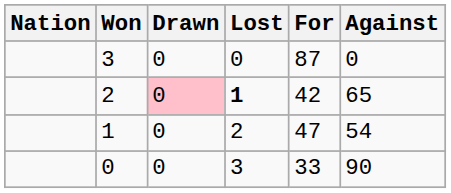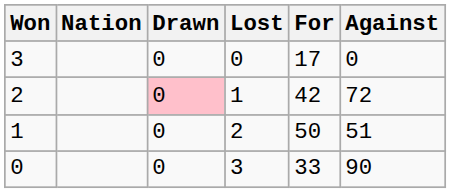columns swapped: Nation <-> Won
row 2 | For: 87 -> 17
row 3 | Lost: bold -> normal
row 3 | Against: 65 -> 72
row 4 | For: 47 -> 50
row 4 | Against: 54 -> 51
